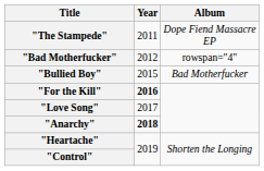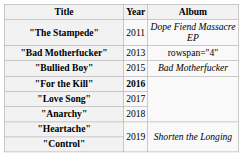"Bad Motherfucker" | Year: 2012 -> 2013
"Anarchy" | Year: bold -> normal
